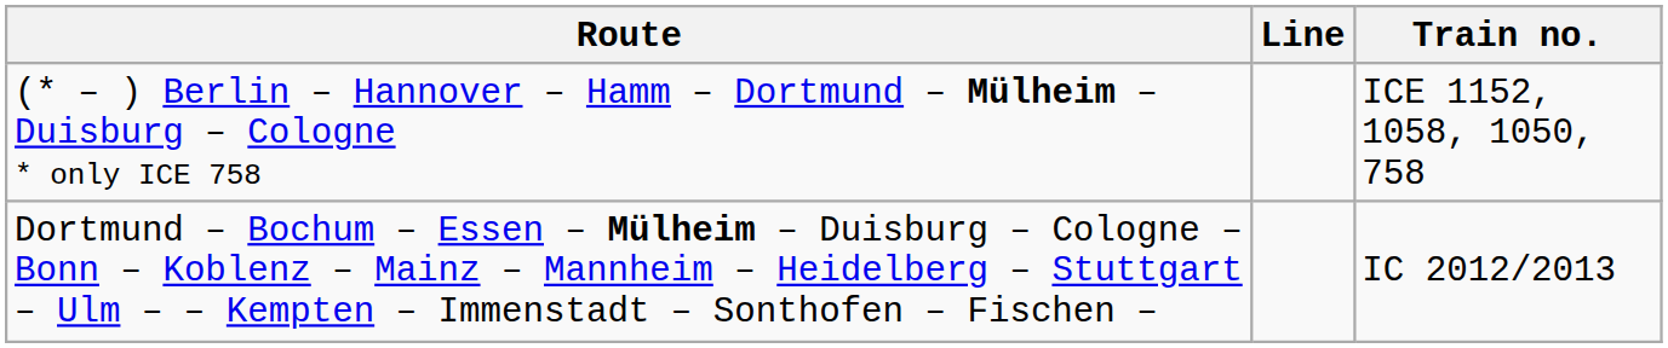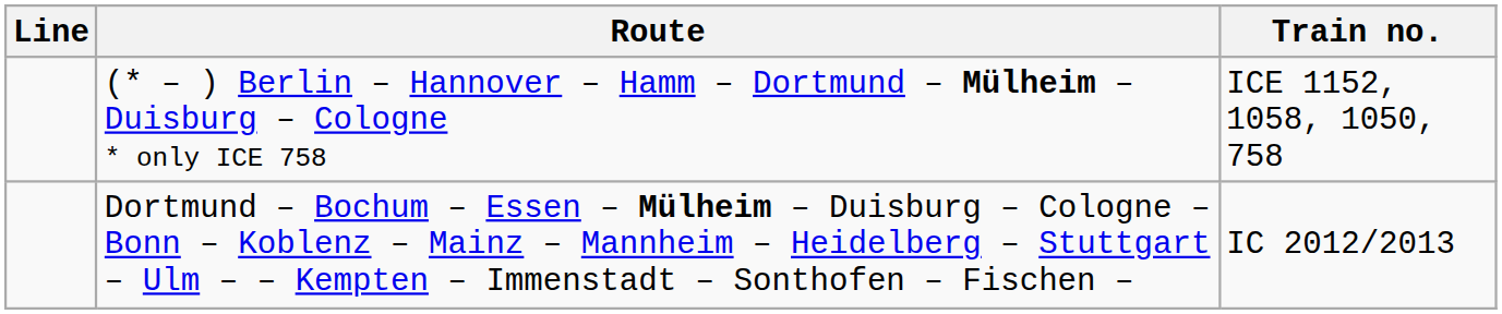columns swapped: Line <-> Route
